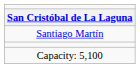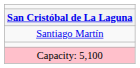row 5 | column 1: no background -> pink background
